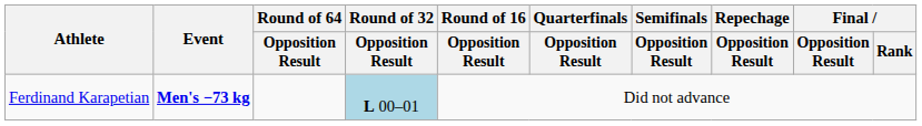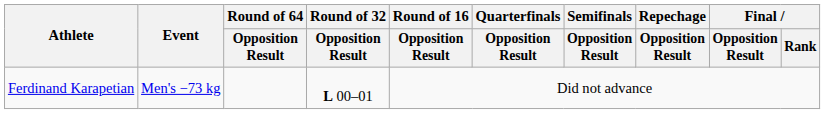Ferdinand Karapetian | Event: bold -> normal
Ferdinand Karapetian | Round of 32 / Opposition Result: lightblue background -> no background
